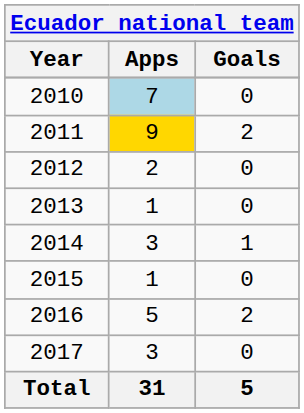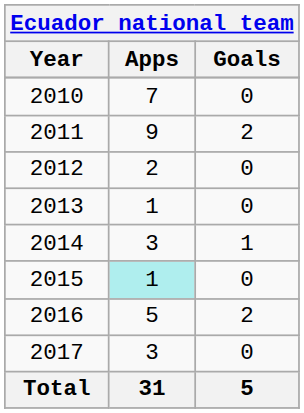2010 | Apps: lightblue background -> no background
2011 | Apps: gold background -> no background
2015 | Apps: no background -> paleturquoise background
